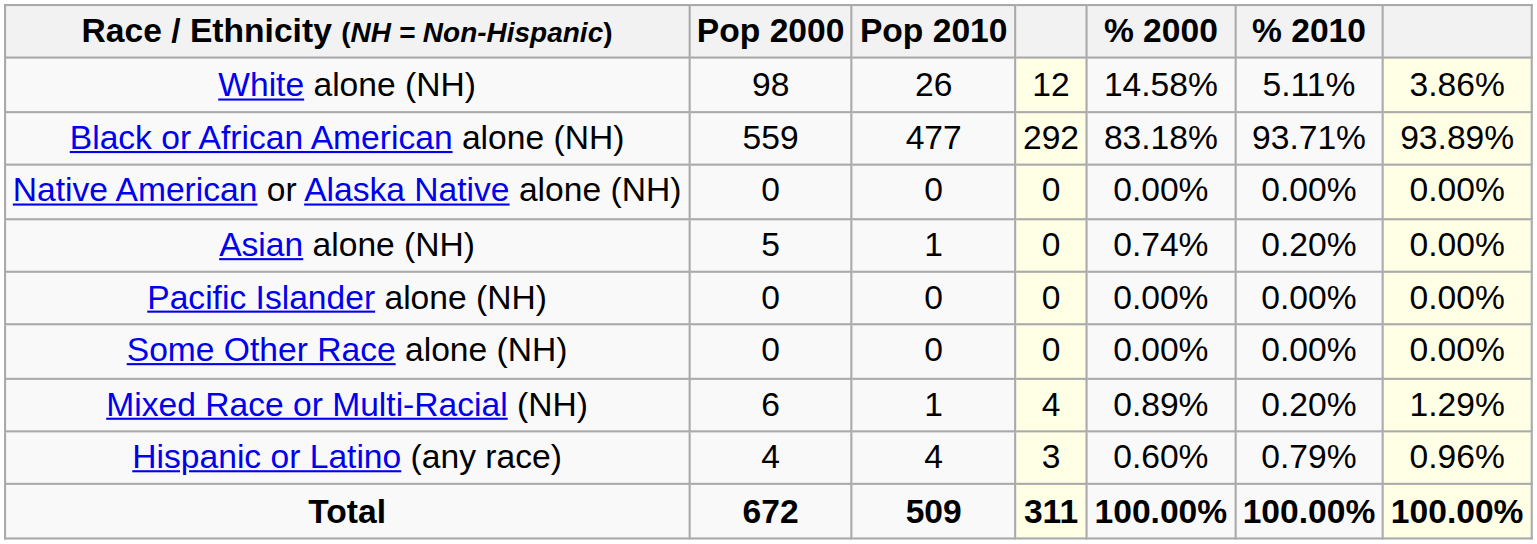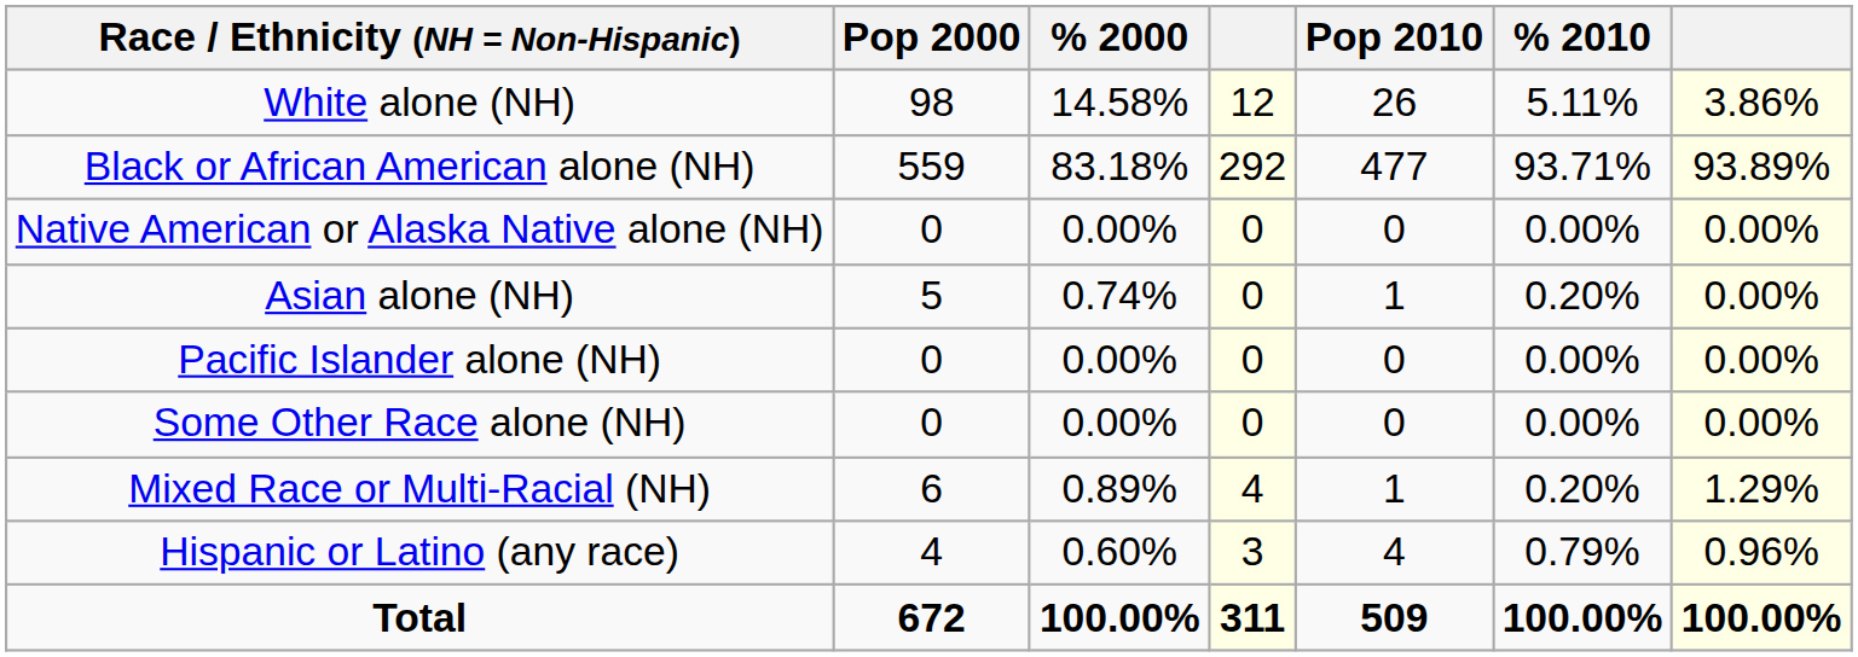columns swapped: Pop 2010 <-> % 2000
